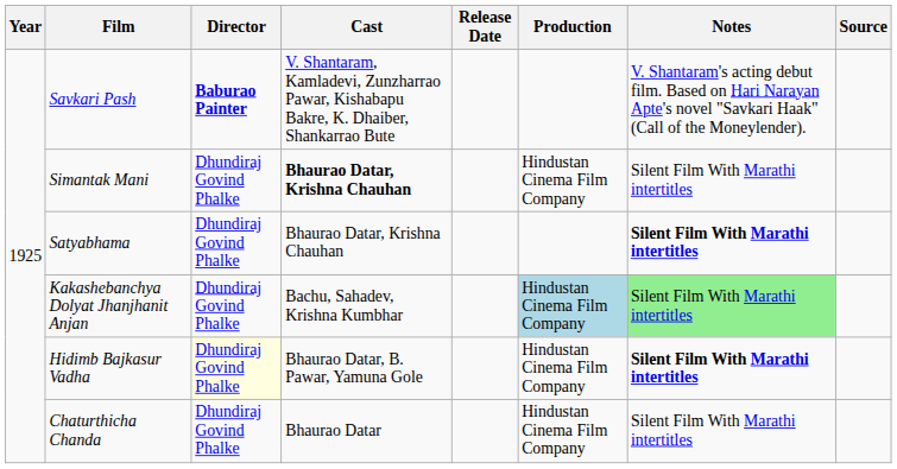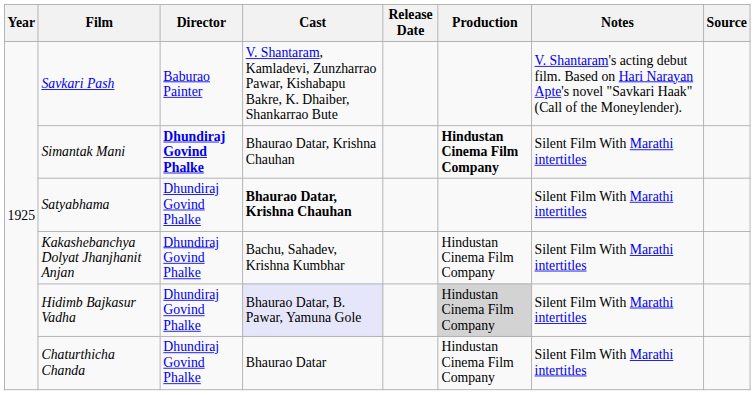Savkari Pash | Director: bold -> normal
Simantak Mani | Director: normal -> bold
Simantak Mani | Cast: bold -> normal
Simantak Mani | Production: normal -> bold
Satyabhama | Cast: normal -> bold
Satyabhama | Notes: bold -> normal
Kakashebanchya Dolyat Jhanjhanit Anjan | Production: lightblue background -> no background
Kakashebanchya Dolyat Jhanjhanit Anjan | Notes: lightgreen background -> no background
Hidimb Bajkasur Vadha | Director: lightyellow background -> no background
Hidimb Bajkasur Vadha | Cast: no background -> lavender background
Hidimb Bajkasur Vadha | Production: no background -> lightgrey background
Hidimb Bajkasur Vadha | Notes: bold -> normal
